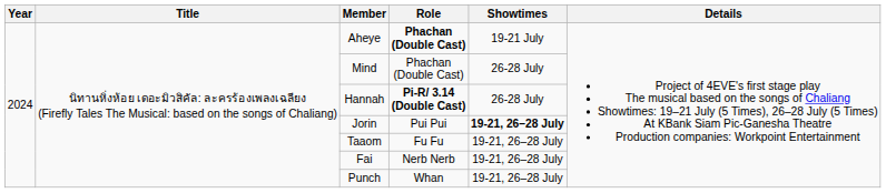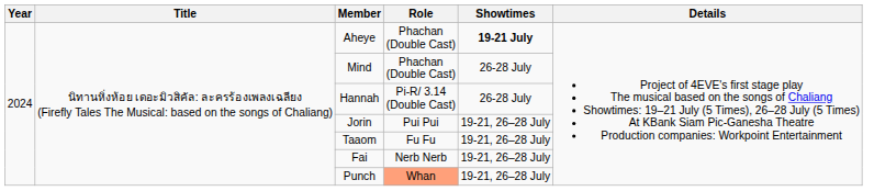Aheye | Role: bold -> normal
Aheye | Showtimes: normal -> bold
Hannah | Role: bold -> normal
Jorin | Showtimes: bold -> normal
Punch | Role: no background -> lightsalmon background
